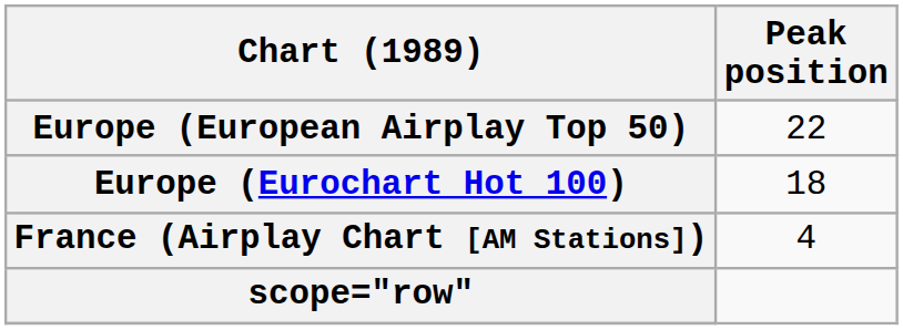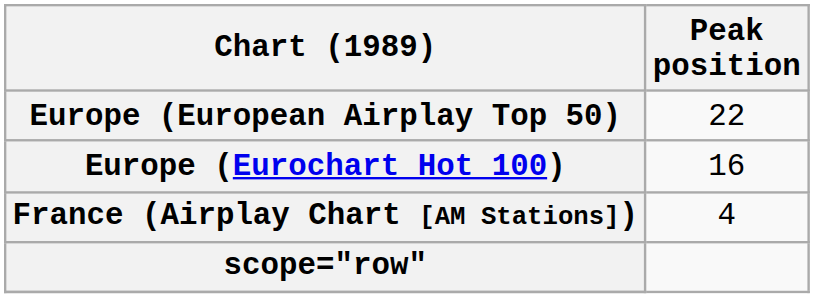Europe (Eurochart Hot 100) | Peak position: 18 -> 16
